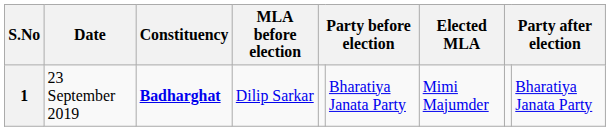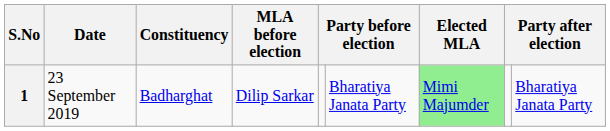1 | Constituency: bold -> normal
1 | Elected MLA: no background -> lightgreen background
